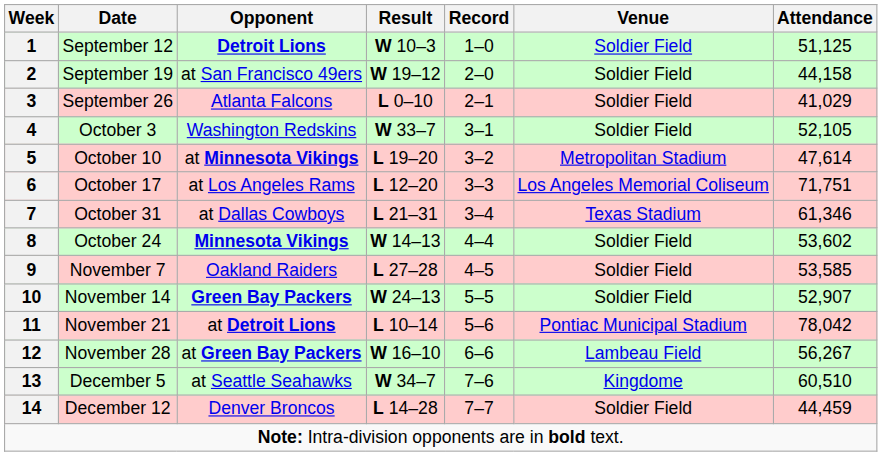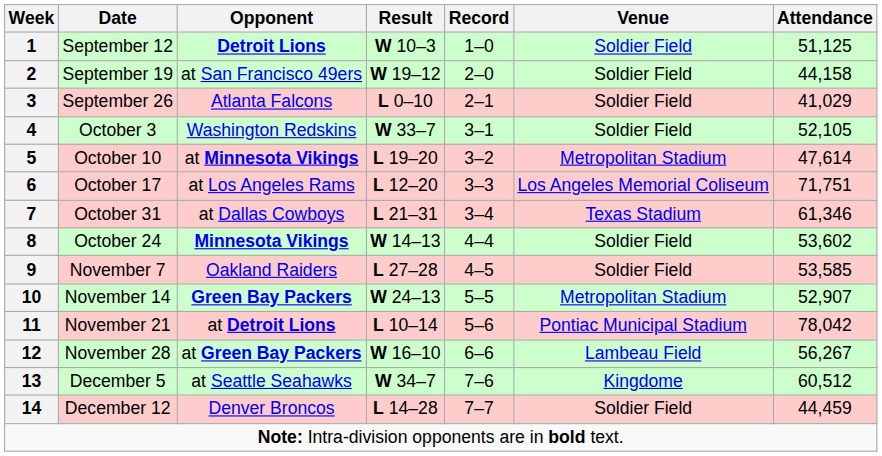10 | Venue: Soldier Field -> Metropolitan Stadium
13 | Attendance: 60,510 -> 60,512
